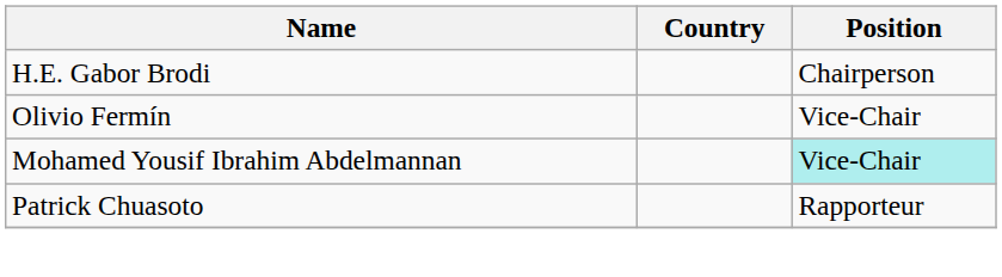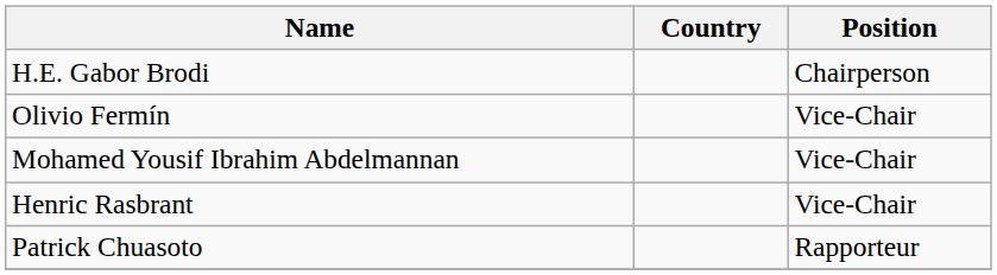Mohamed Yousif Ibrahim Abdelmannan | Position: paleturquoise background -> no background
+ row: Henric Rasbrant | Vice-Chair
